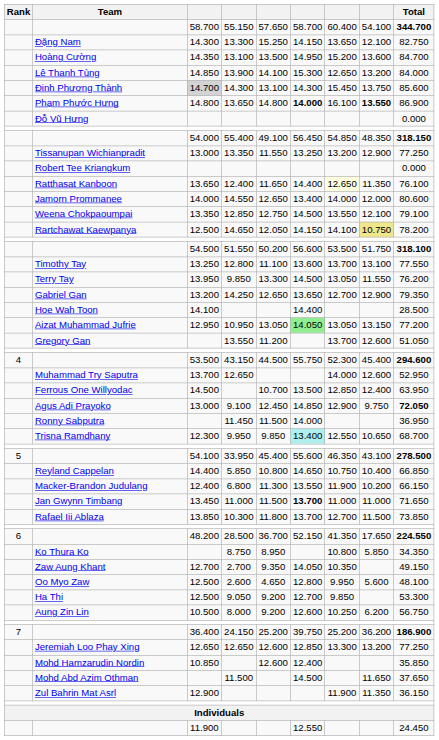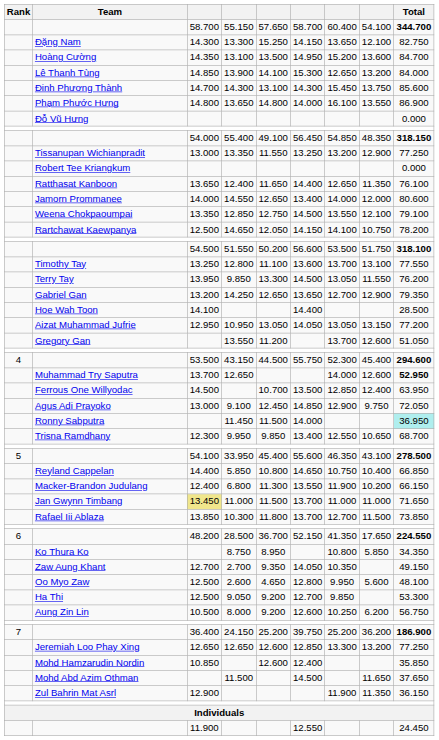Đinh Phương Thành | column 3: lightgrey background -> no background
Phạm Phước Hưng | column 6: bold -> normal
Phạm Phước Hưng | column 8: bold -> normal
Ratthasat Kanboon | column 7: lightyellow background -> no background
Rartchawat Kaewpanya | column 8: khaki background -> no background
Aizat Muhammad Jufrie | column 6: lightgreen background -> no background
Muhammad Try Saputra | Total: normal -> bold
Agus Adi Prayoko | Total: bold -> normal
Ronny Sabputra | Total: no background -> paleturquoise background
Trisna Ramdhany | column 6: paleturquoise background -> no background
Jan Gwynn Timbang | column 3: no background -> khaki background
Jan Gwynn Timbang | column 6: bold -> normal
